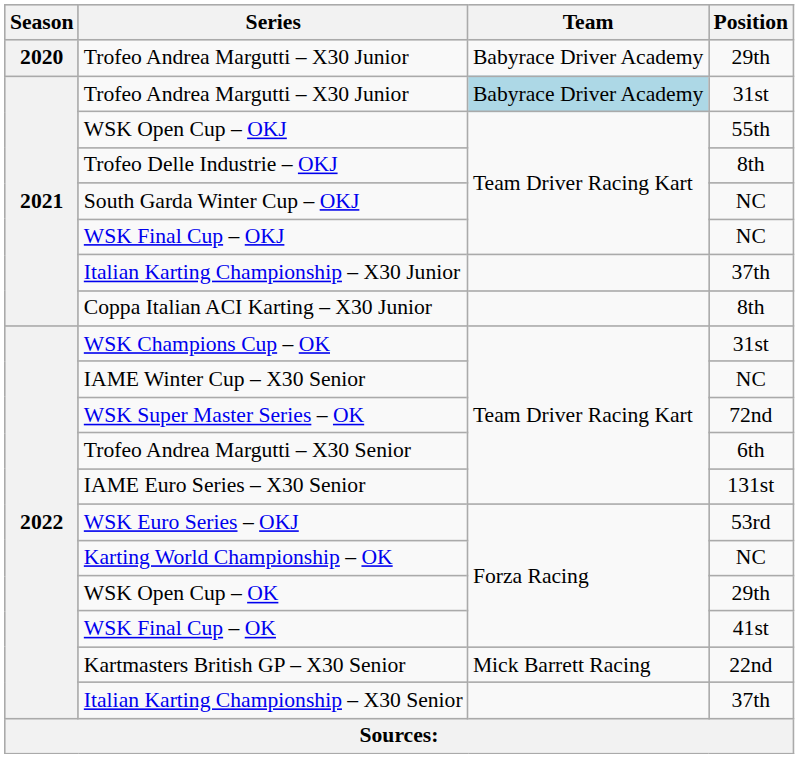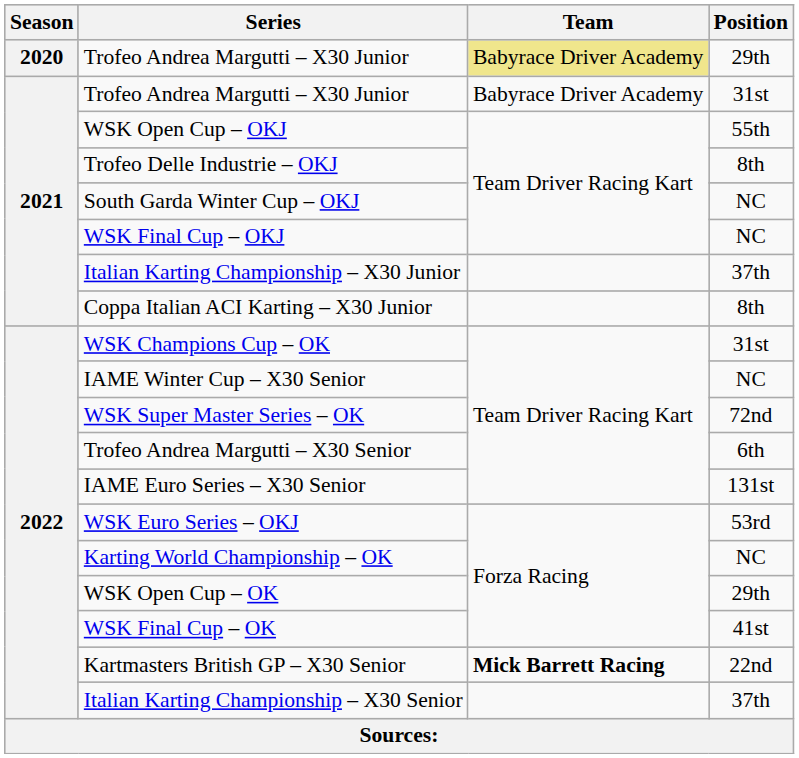Trofeo Andrea Margutti – X30 Junior / 29th | Team: no background -> khaki background
Trofeo Andrea Margutti – X30 Junior / 31st | Team: lightblue background -> no background
Kartmasters British GP – X30 Senior | Team: normal -> bold
